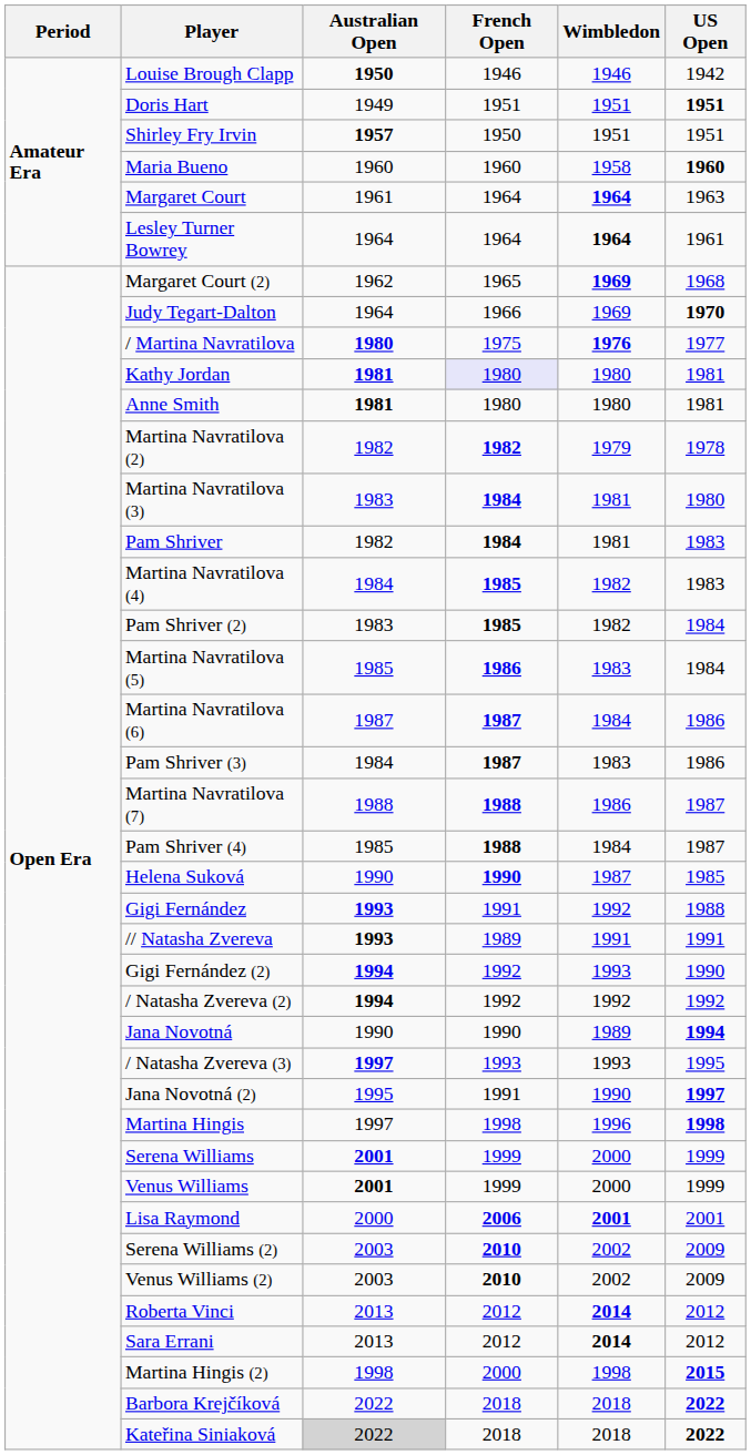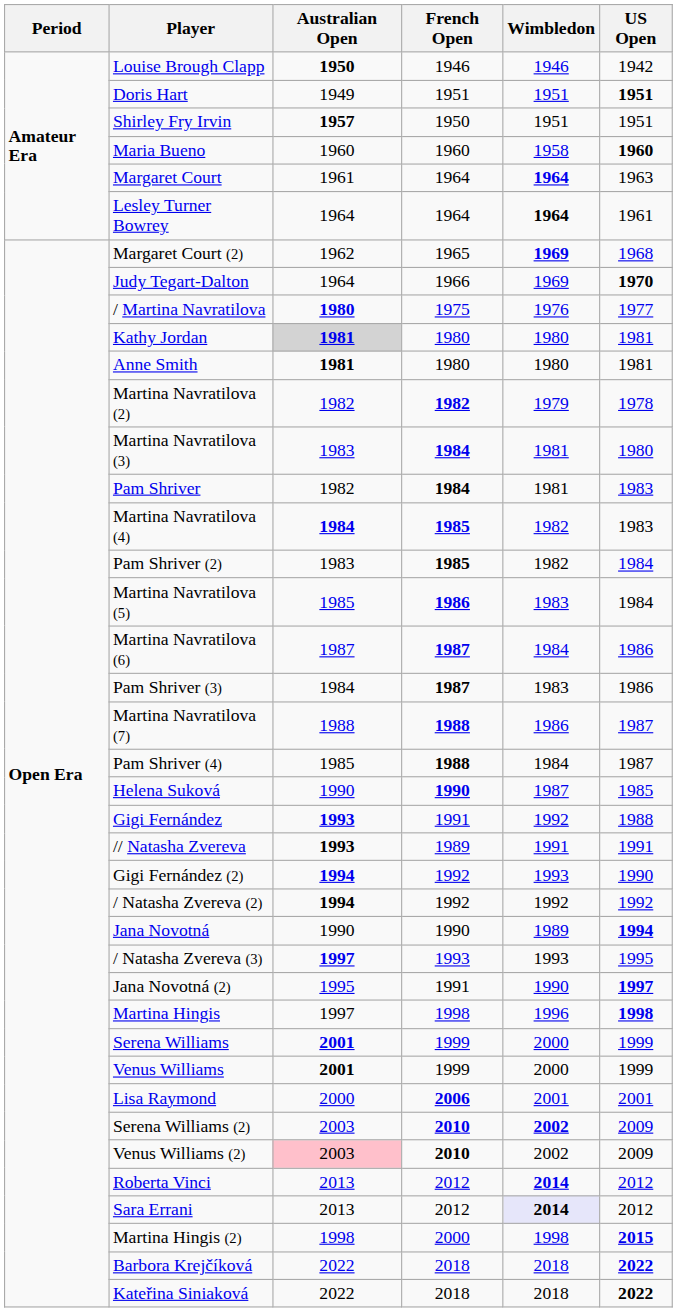/ Martina Navratilova | Wimbledon: bold -> normal
Kathy Jordan | Australian Open: no background -> lightgrey background
Kathy Jordan | French Open: lavender background -> no background
Martina Navratilova (4) | Australian Open: normal -> bold
Lisa Raymond | Wimbledon: bold -> normal
Serena Williams (2) | Wimbledon: normal -> bold
Venus Williams (2) | Australian Open: no background -> pink background
Sara Errani | Wimbledon: no background -> lavender background
Kateřina Siniaková | Australian Open: lightgrey background -> no background
